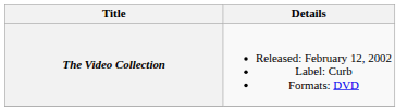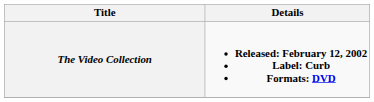The Video Collection | Details: normal -> bold
